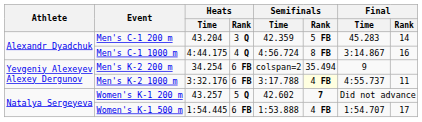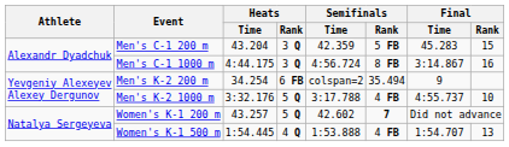Men's C-1 200 m | Final / Rank: 14 -> 15
Men's C-1 1000 m | Heats / Rank: 4 Q -> 3 Q
Men's K-2 1000 m | Heats / Rank: 6 FB -> 5 Q
Men's K-2 1000 m | Semifinals / Rank: lightyellow background -> no background
Men's K-2 1000 m | Final / Rank: 11 -> 10
Women's K-1 500 m | Heats / Rank: 6 FB -> 4 Q
Women's K-1 500 m | Final / Rank: 17 -> 13
